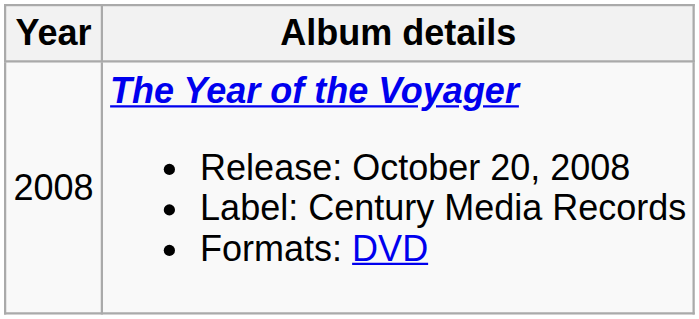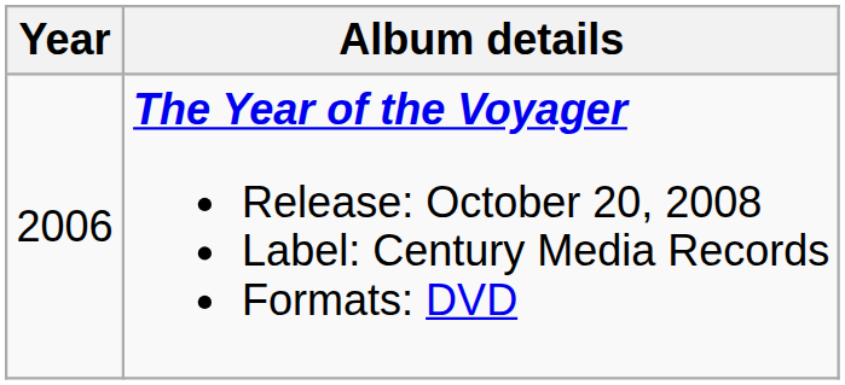row 2 | Year: 2008 -> 2006
